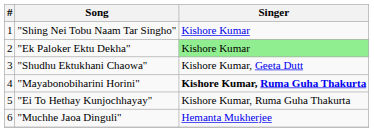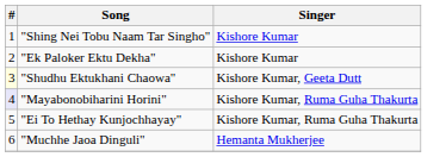"Ek Paloker Ektu Dekha" | Singer: lightgreen background -> no background
"Shudhu Ektukhani Chaowa" | #: no background -> lightyellow background
"Mayabonobiharini Horini" | #: no background -> lavender background
"Mayabonobiharini Horini" | Singer: bold -> normal
